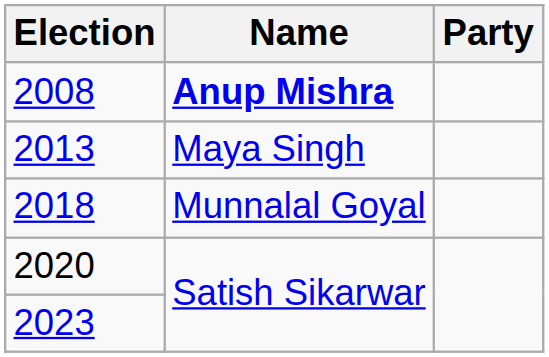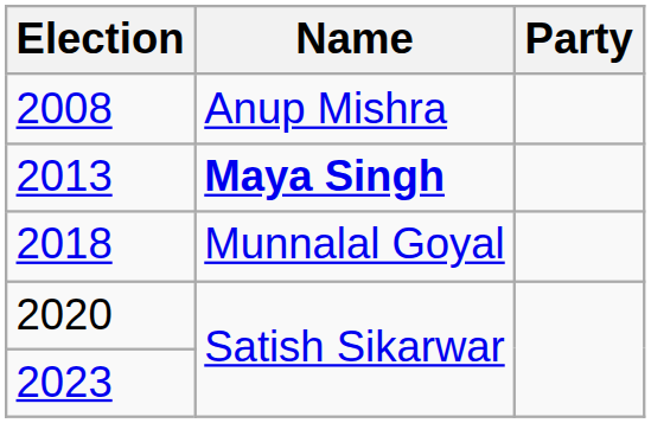2008 | Name: bold -> normal
2013 | Name: normal -> bold
